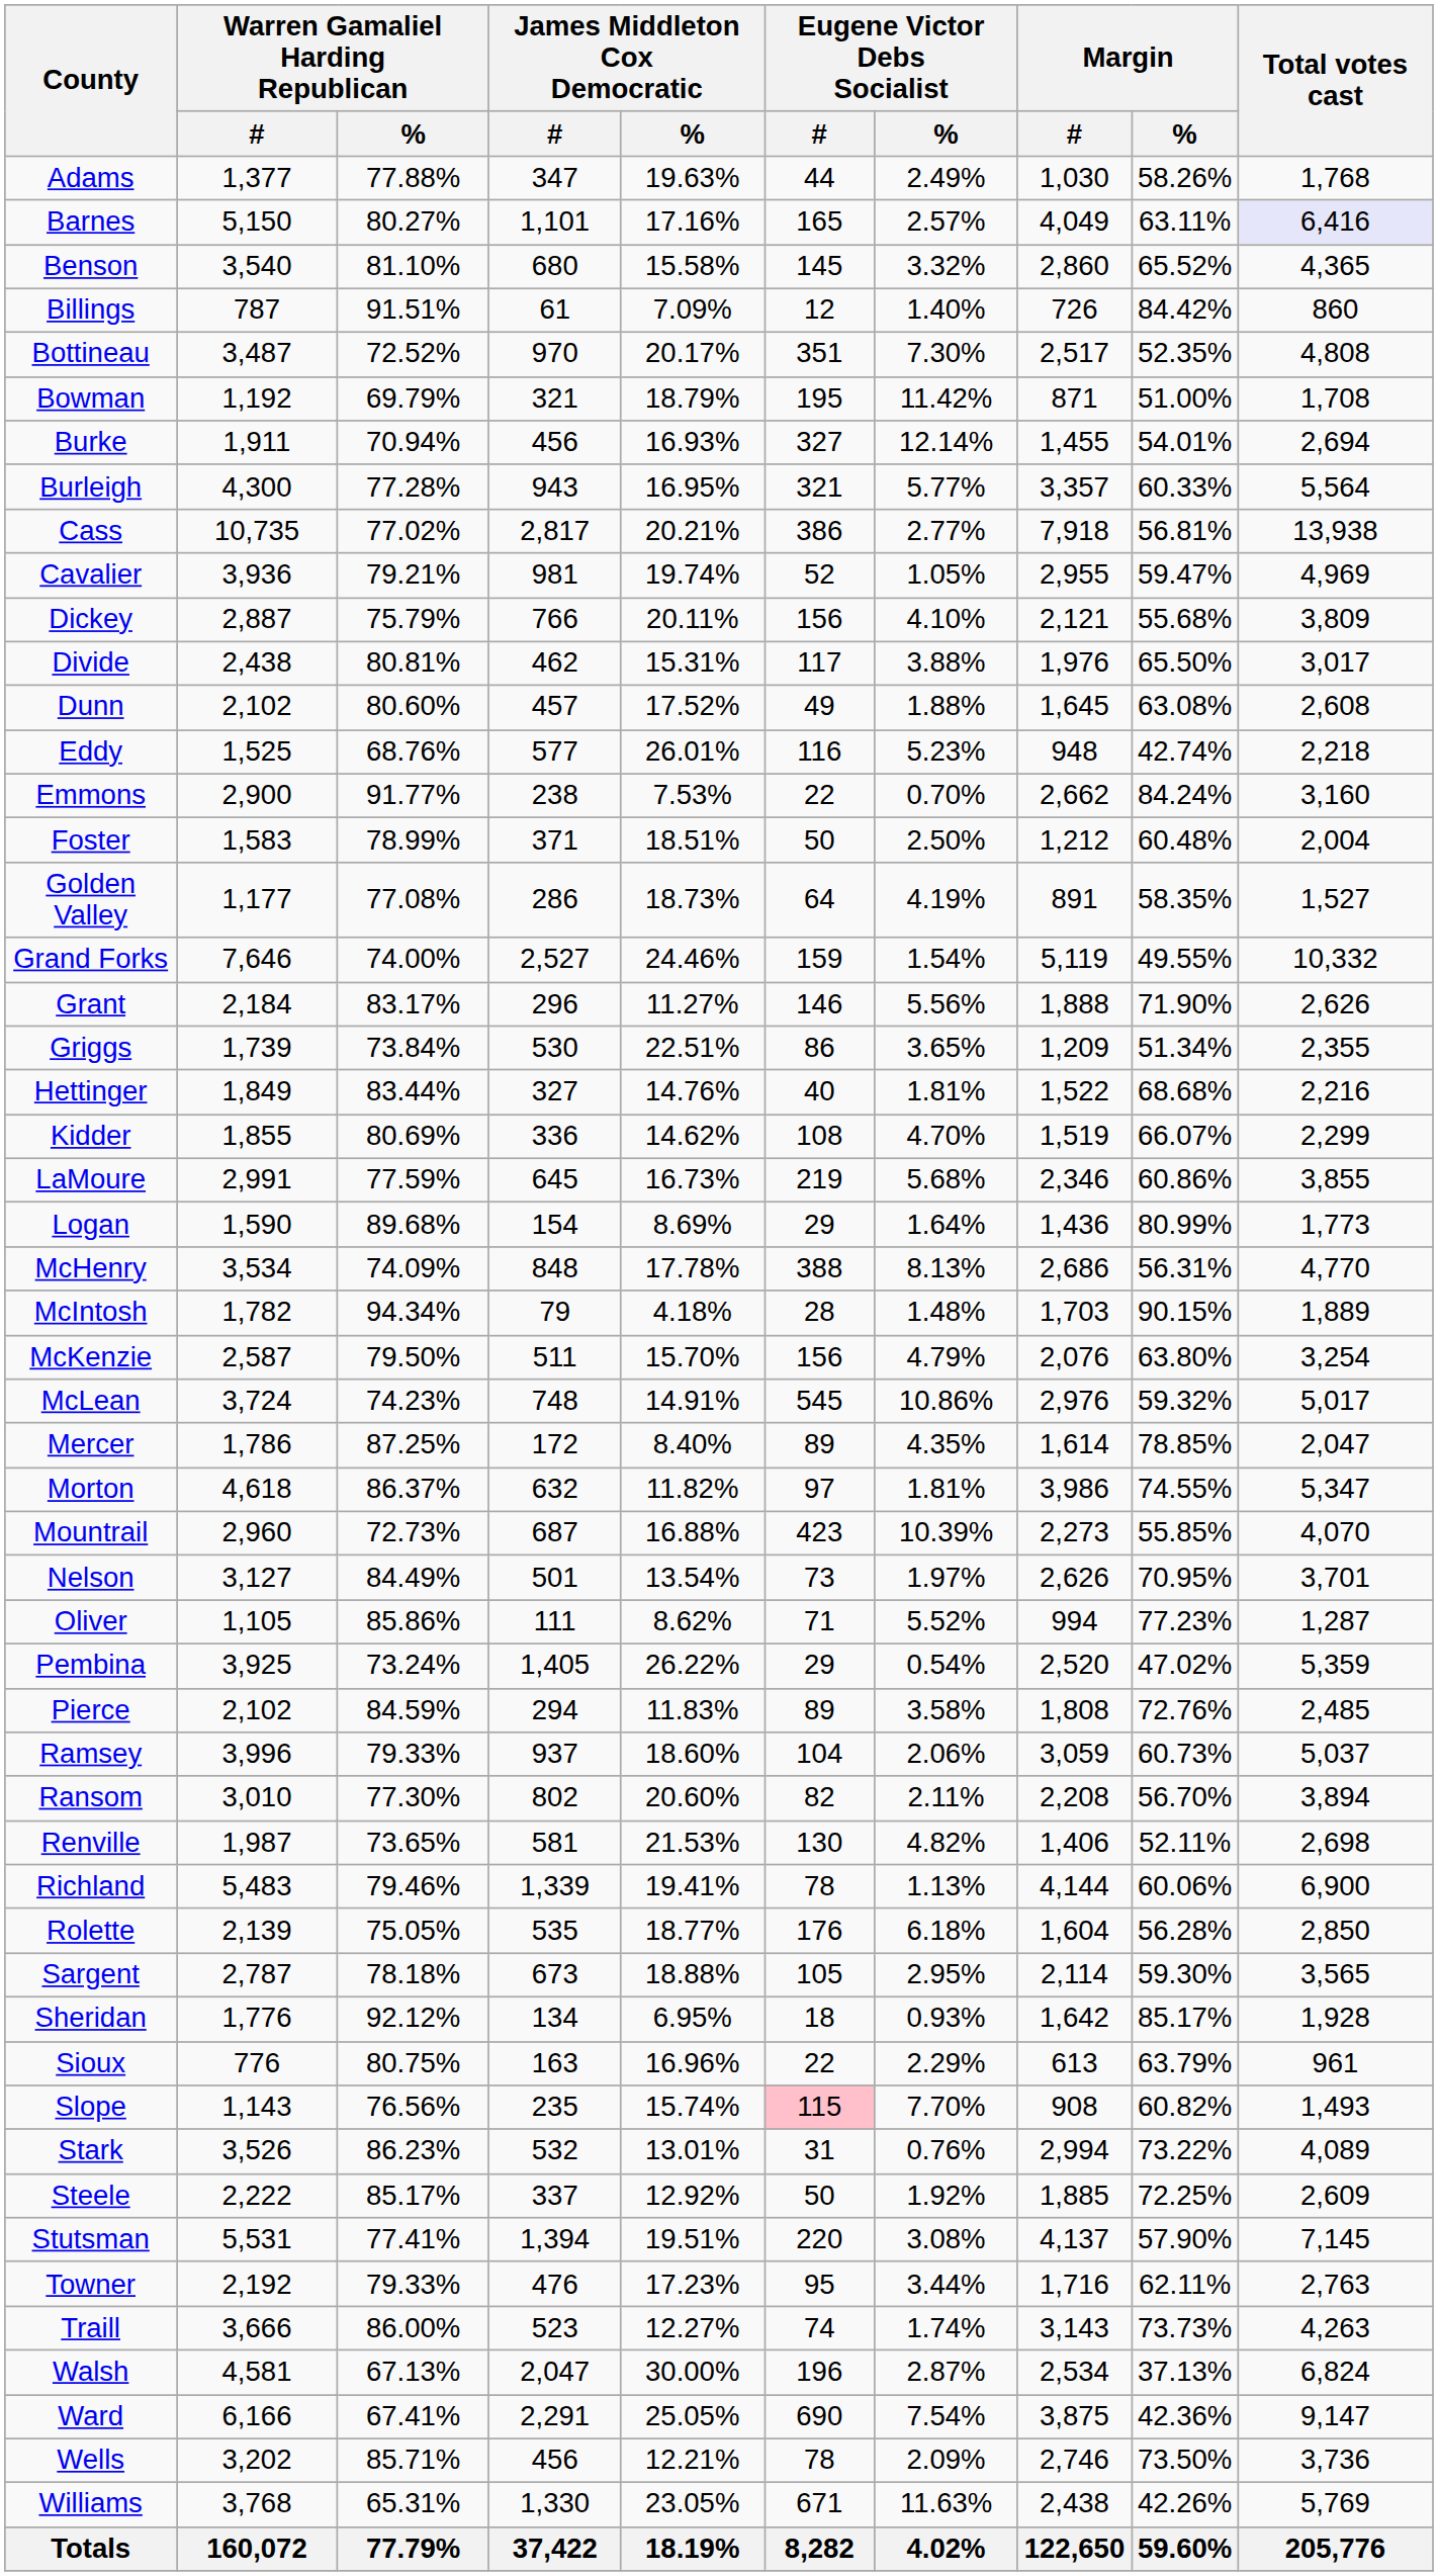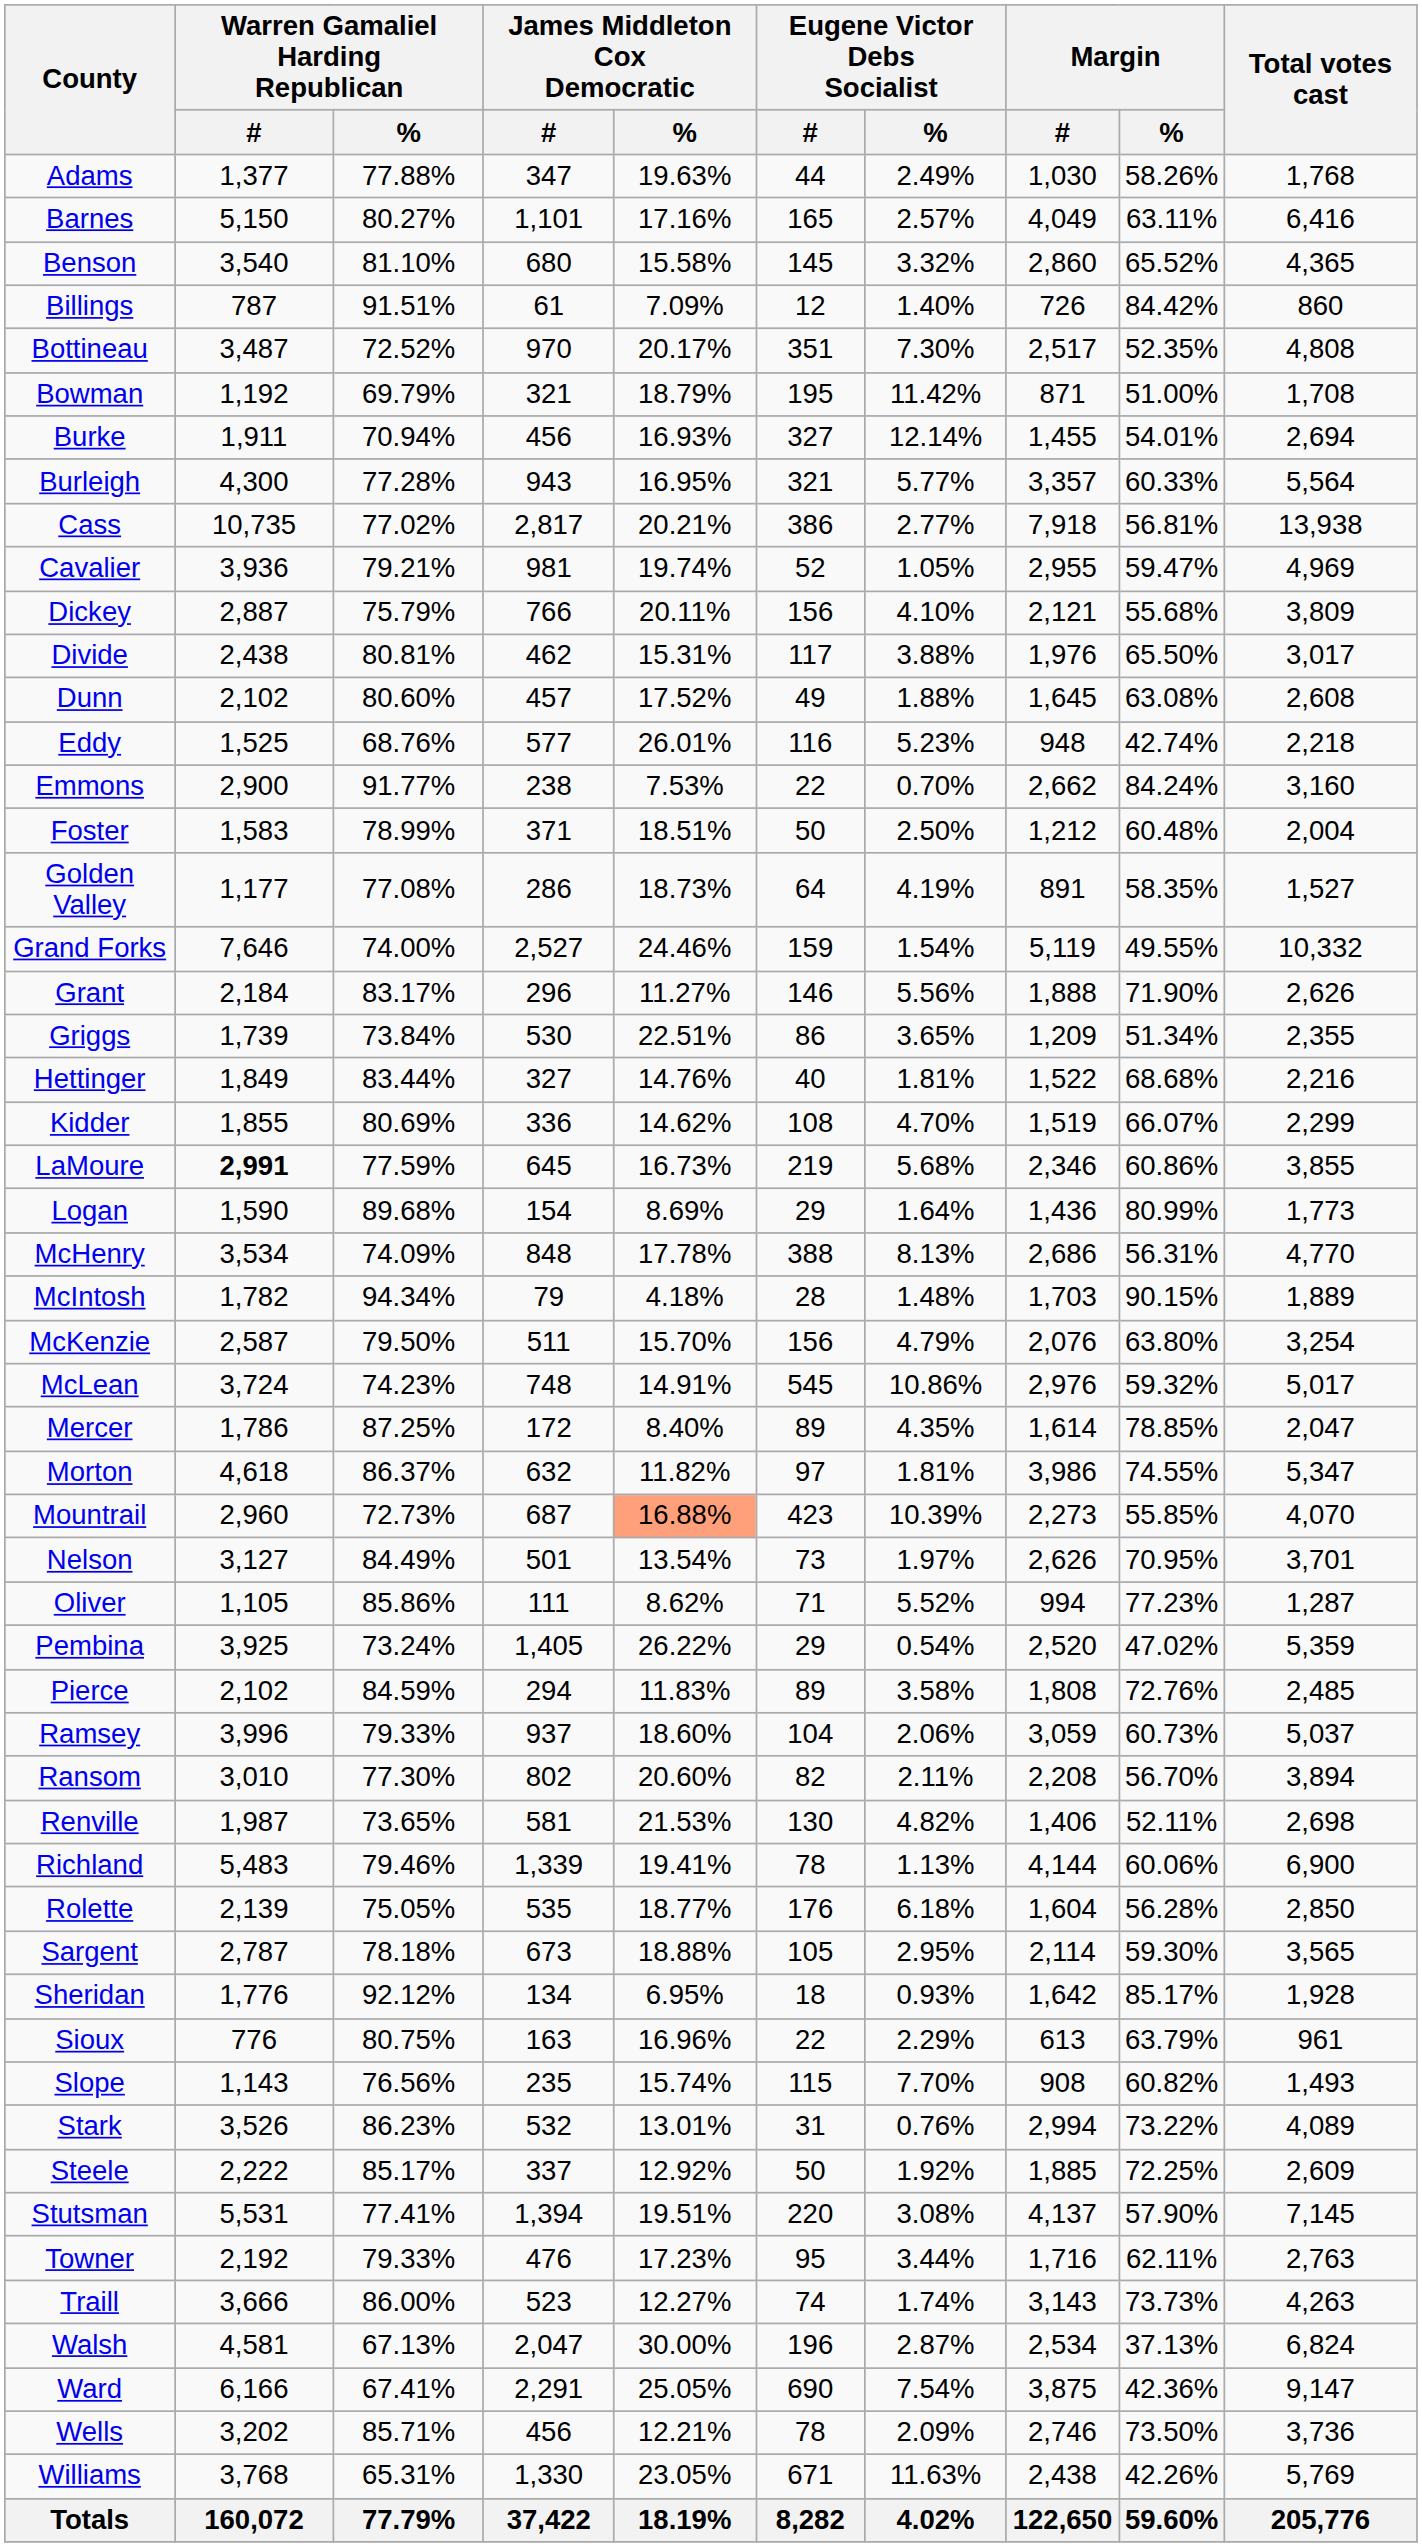Barnes | Total votes cast: lavender background -> no background
LaMoure | Warren Gamaliel Harding Republican / #: normal -> bold
Mountrail | James Middleton Cox Democratic / %: no background -> lightsalmon background
Slope | Eugene Victor Debs Socialist / #: pink background -> no background
